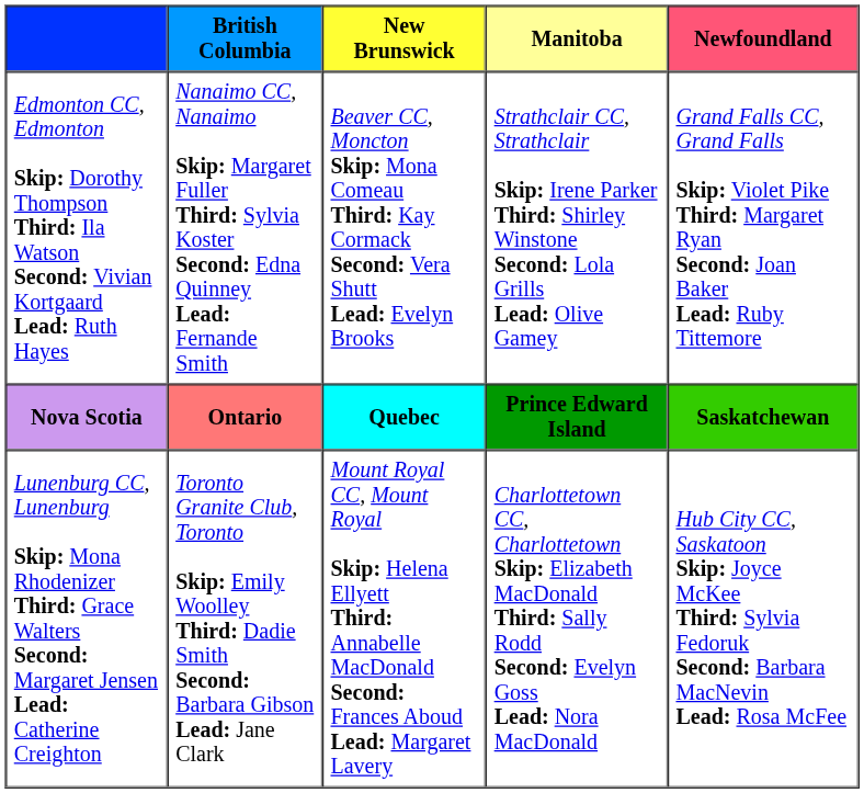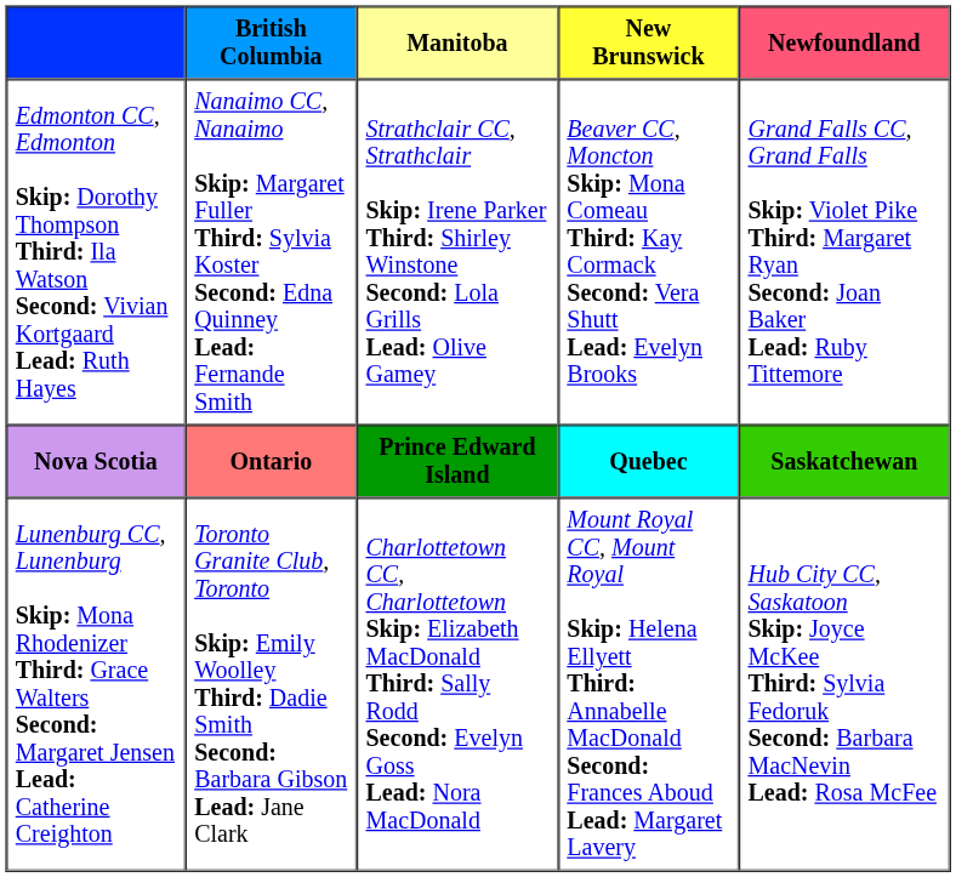columns swapped: Manitoba <-> New Brunswick
